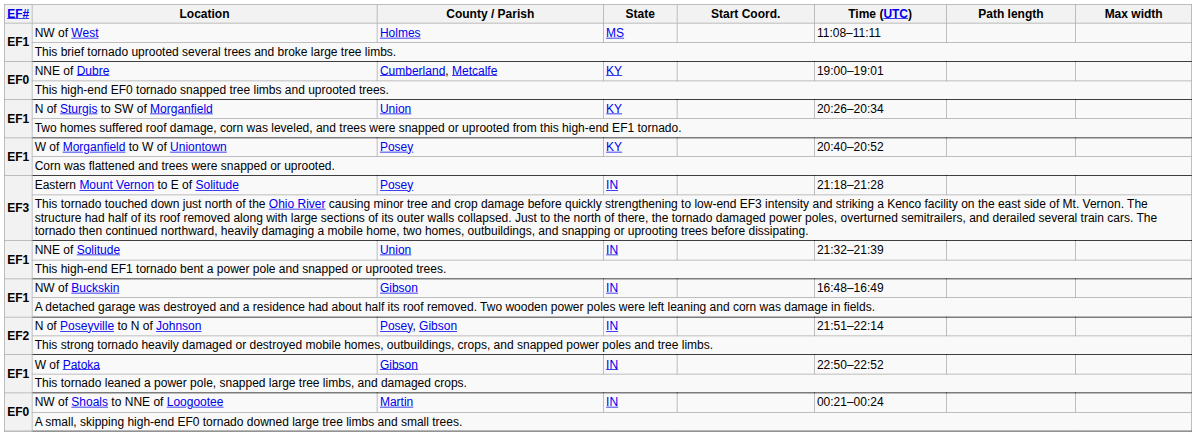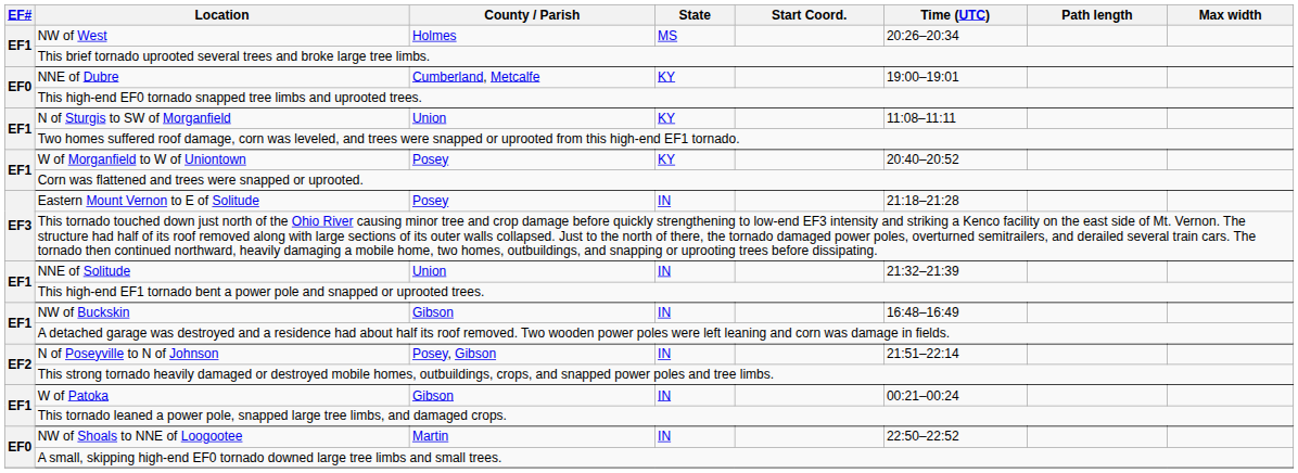NW of West | Time (UTC): 11:08–11:11 -> 20:26–20:34
N of Sturgis to SW of Morganfield | Time (UTC): 20:26–20:34 -> 11:08–11:11
W of Patoka | Time (UTC): 22:50–22:52 -> 00:21–00:24
NW of Shoals to NNE of Loogootee | Time (UTC): 00:21–00:24 -> 22:50–22:52
